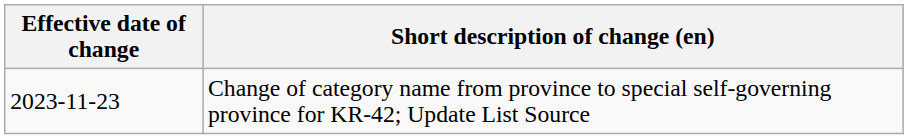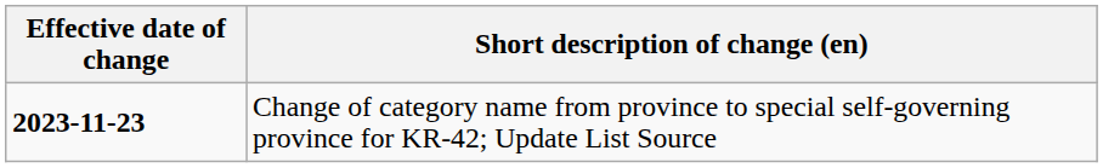row 2 | Effective date of change: normal -> bold
